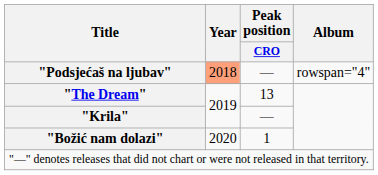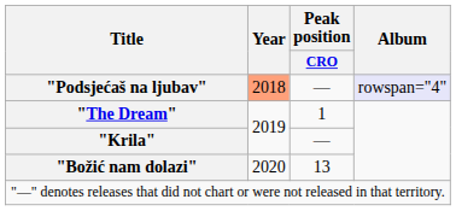"Podsjećaš na ljubav" | Album: no background -> lavender background
"The Dream" | Peak position / CRO: 13 -> 1
"Božić nam dolazi" | Peak position / CRO: 1 -> 13
